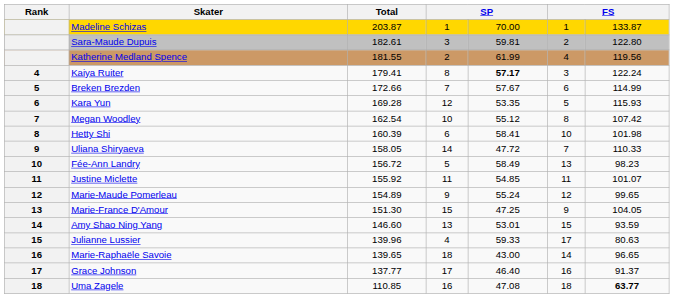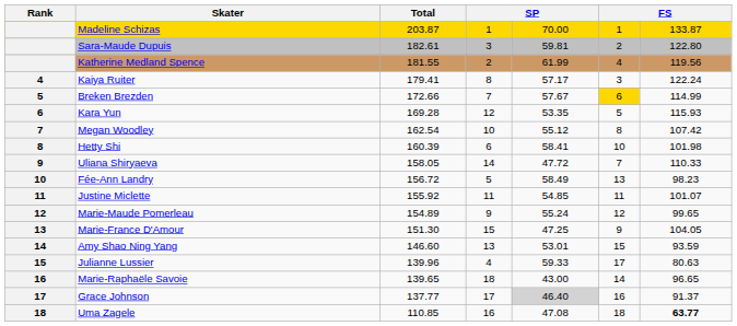Kaiya Ruiter | column 5: bold -> normal
Breken Brezden | column 6: no background -> gold background
Grace Johnson | column 5: no background -> lightgrey background
